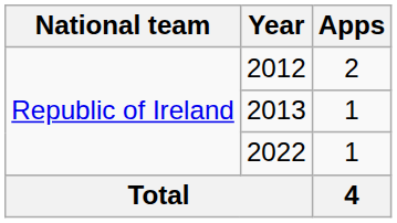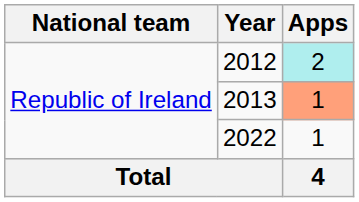2012 | Apps: no background -> paleturquoise background
2013 | Apps: no background -> lightsalmon background
